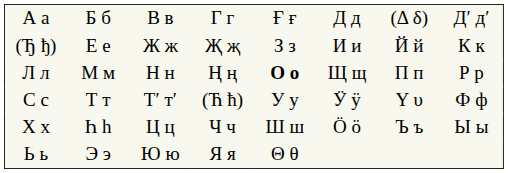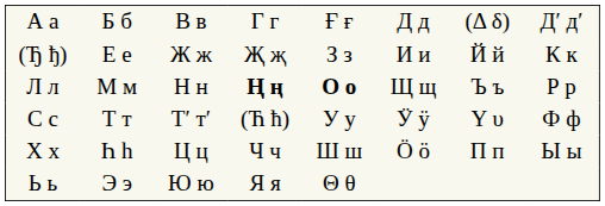Л л | column 4: normal -> bold
Л л | column 7: П п -> Ъ ъ
Х х | column 7: Ъ ъ -> П п
